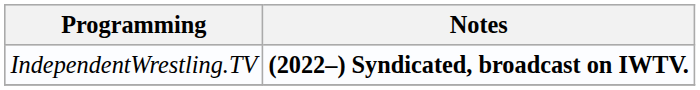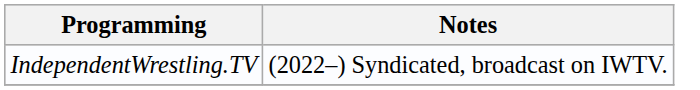IndependentWrestling.TV | Notes: bold -> normal
